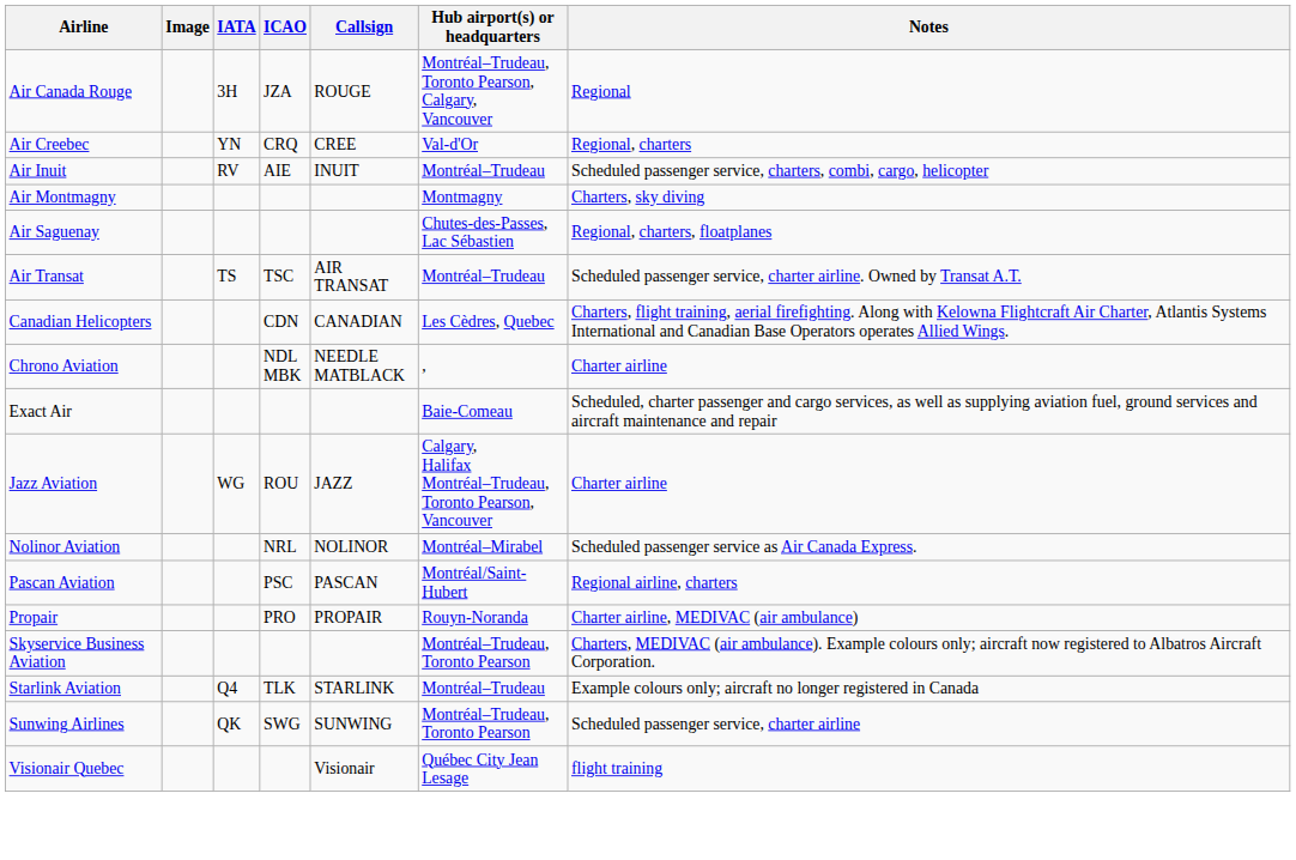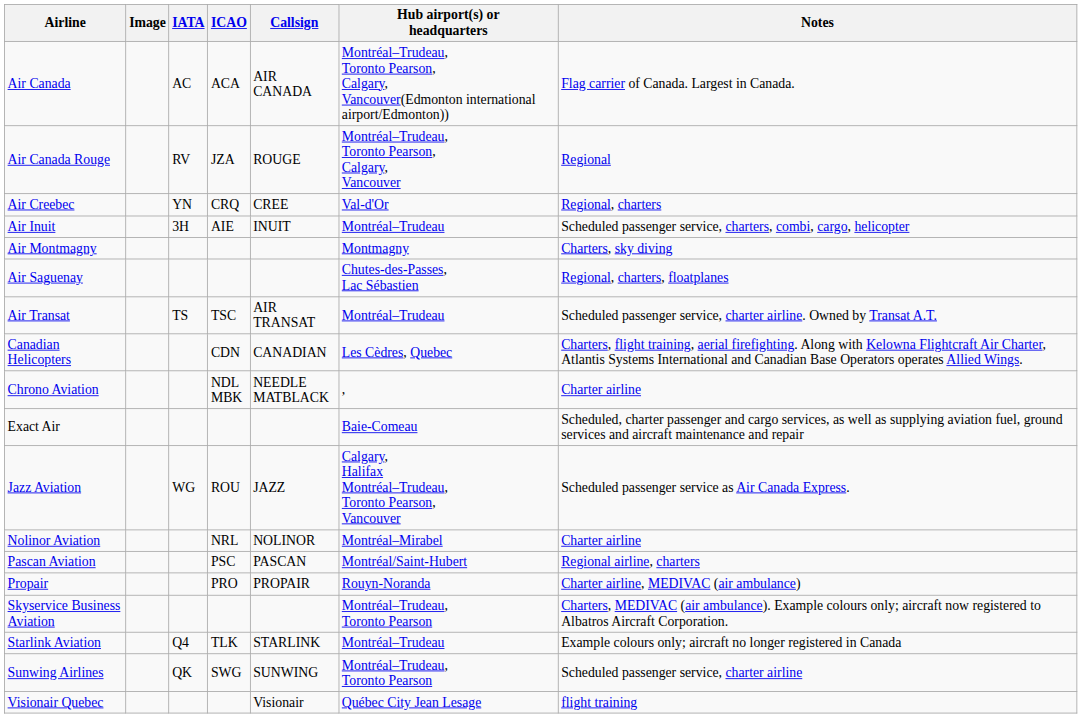+ row: Air Canada | AC | ACA | AIR CANADA | Montréal–Trudeau, Toronto Pearson, Calgary, Vancouver(Edmonton international airport/Edmonton)) | Flag carrier of Canada. Largest in Canada.
Air Canada Rouge | IATA: 3H -> RV
Air Inuit | IATA: RV -> 3H
Jazz Aviation | Notes: Charter airline -> Scheduled passenger service as Air Canada Express.
Nolinor Aviation | Notes: Scheduled passenger service as Air Canada Express. -> Charter airline
